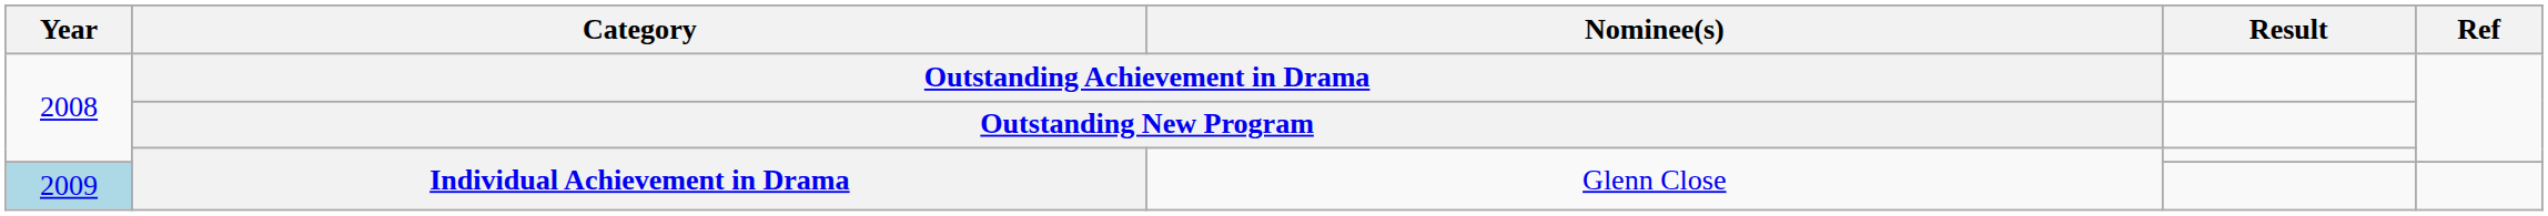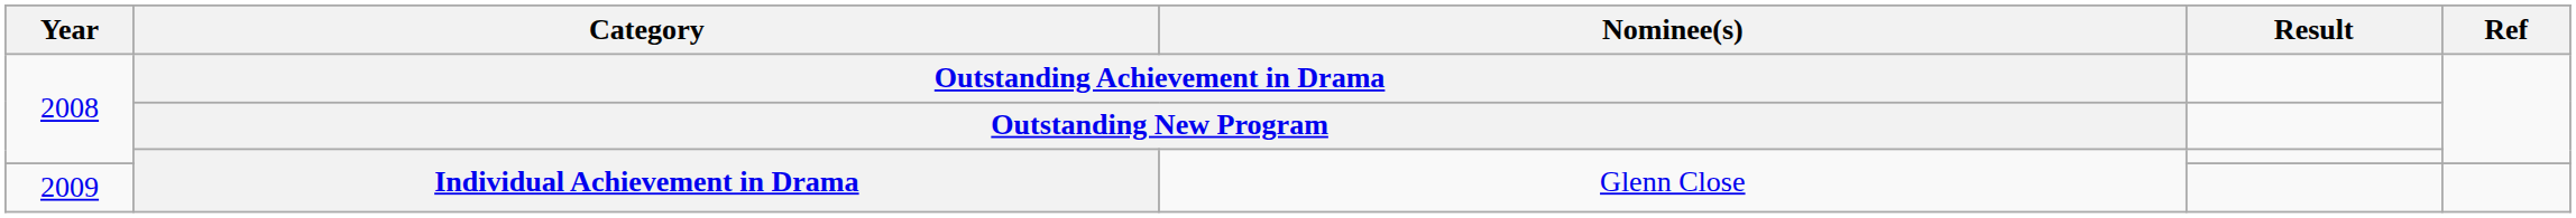2009 / Individual Achievement in Drama | Year: lightblue background -> no background
